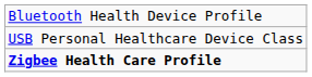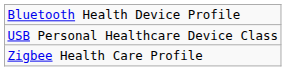row 3 | column 1: bold -> normal
